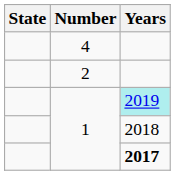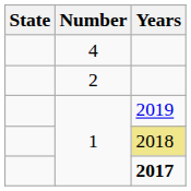2019 | Years: paleturquoise background -> no background
2018 | Years: no background -> khaki background
